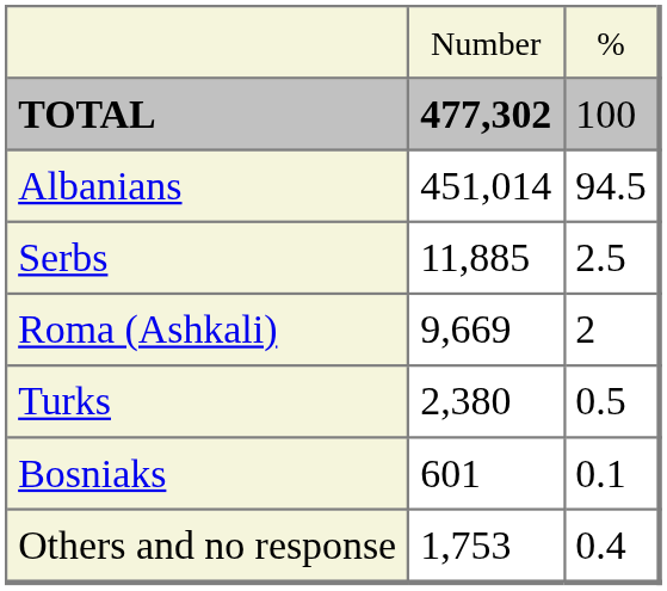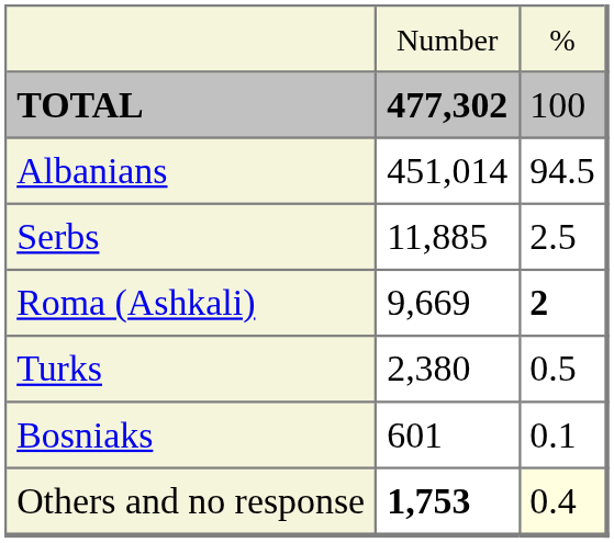Roma (Ashkali) | column 3: normal -> bold
Others and no response | column 2: normal -> bold
Others and no response | column 3: no background -> lightyellow background
